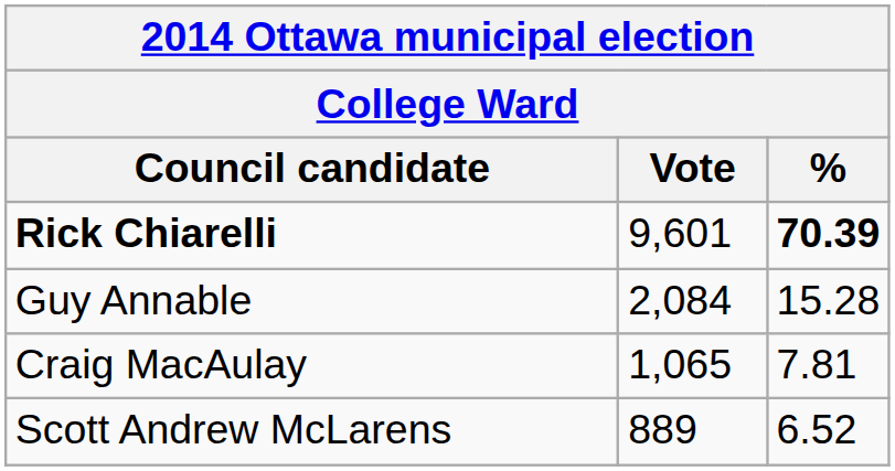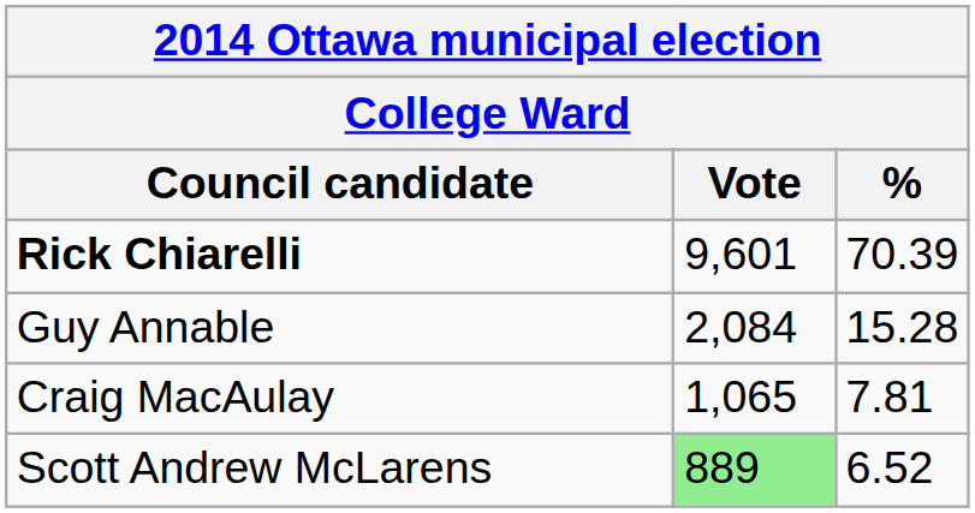Rick Chiarelli | %: bold -> normal
Scott Andrew McLarens | Vote: no background -> lightgreen background
